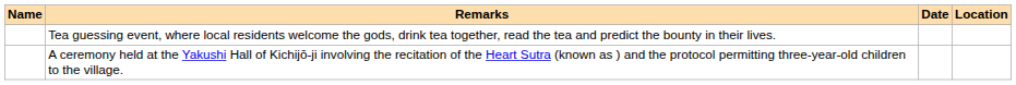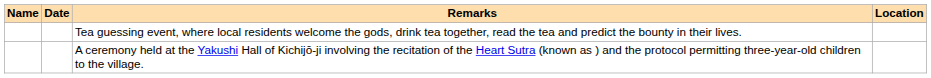columns swapped: Date <-> Remarks
